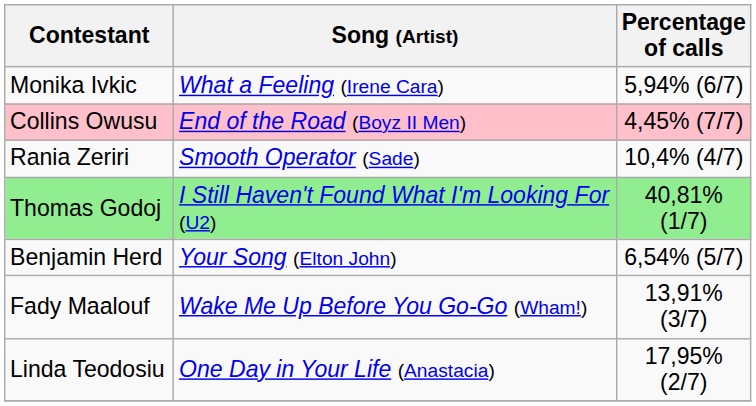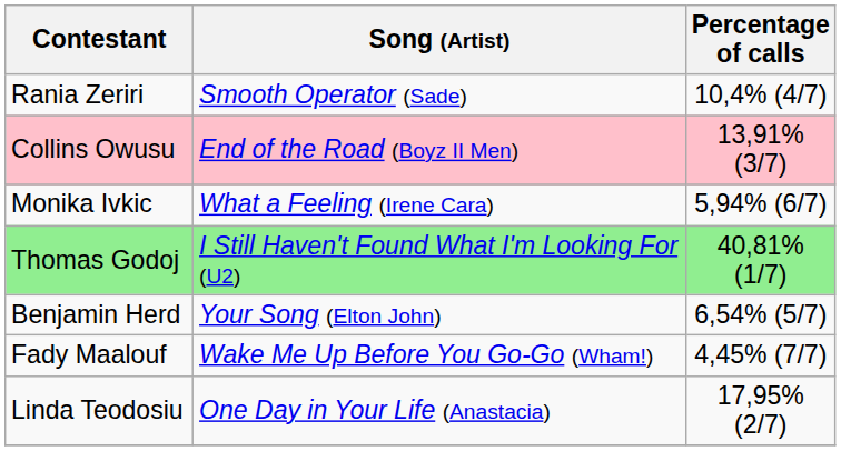rows swapped: Monika Ivkic <-> Rania Zeriri
Collins Owusu | Percentage of calls: 4,45% (7/7) -> 13,91% (3/7)
Fady Maalouf | Percentage of calls: 13,91% (3/7) -> 4,45% (7/7)
